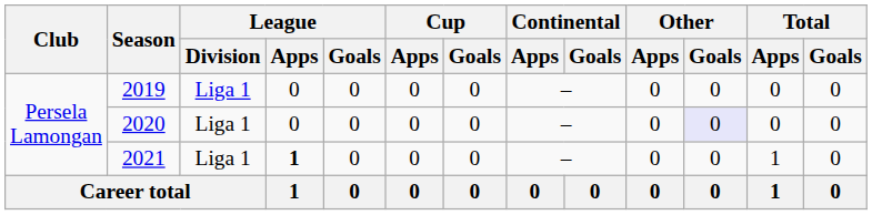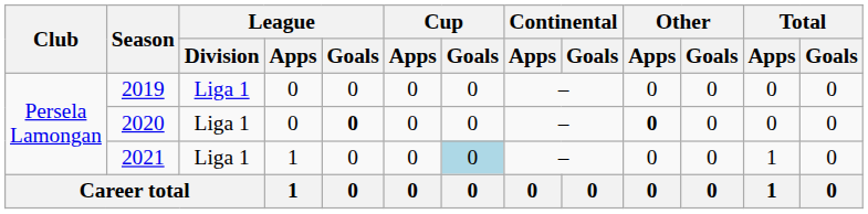2020 | League / Goals: normal -> bold
2020 | Other / Apps: normal -> bold
2020 | Other / Goals: lavender background -> no background
2021 | League / Apps: bold -> normal
2021 | Cup / Goals: no background -> lightblue background
